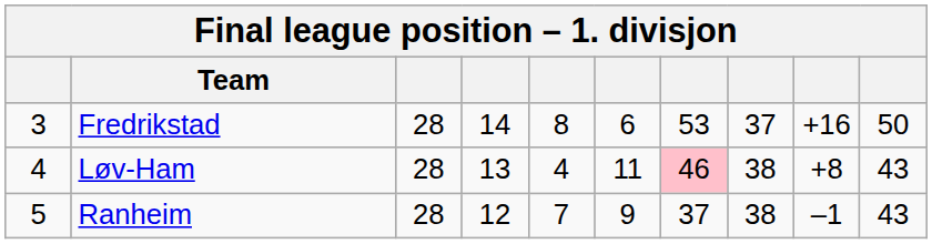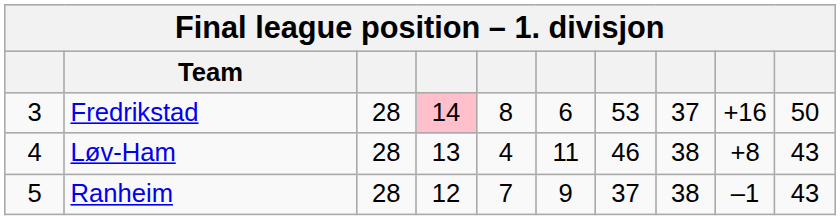Fredrikstad | column 4: no background -> pink background
Løv-Ham | column 7: pink background -> no background
